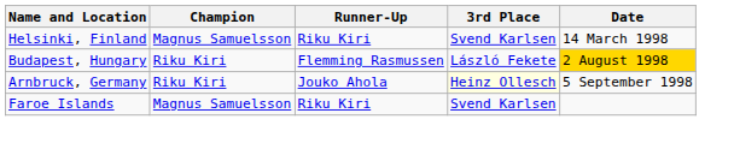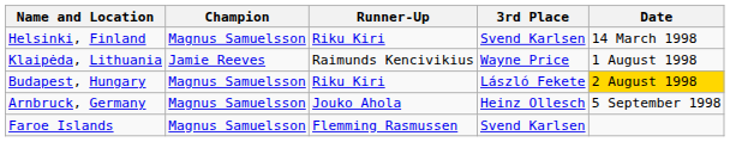+ row: Klaipėda, Lithuania | Jamie Reeves | Raimunds Kencivikius | Wayne Price | 1 August 1998
Budapest, Hungary | Champion: Riku Kiri -> Magnus Samuelsson
Budapest, Hungary | Runner-Up: Flemming Rasmussen -> Riku Kiri
Arnbruck, Germany | Champion: Riku Kiri -> Magnus Samuelsson
Arnbruck, Germany | 3rd Place: lightyellow background -> no background
Faroe Islands | Runner-Up: Riku Kiri -> Flemming Rasmussen
